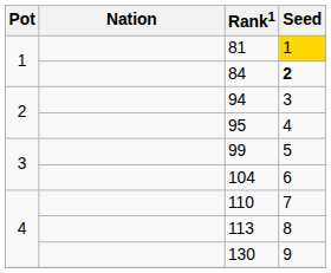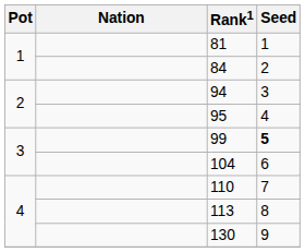81 | Seed: gold background -> no background
84 | Seed: bold -> normal
99 | Seed: normal -> bold
